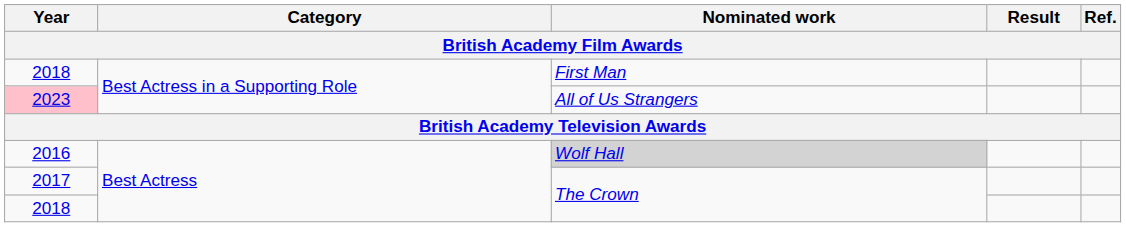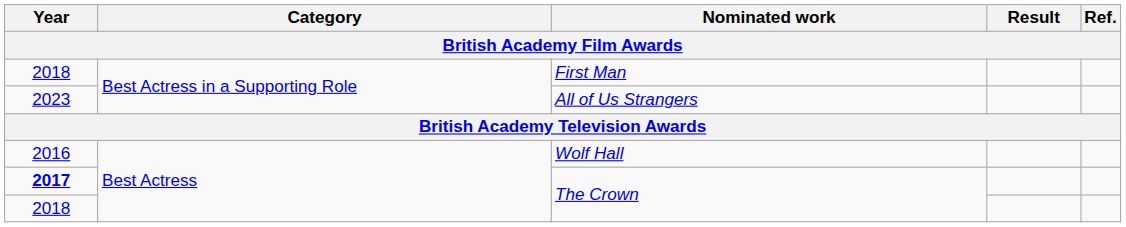2023 | Year: pink background -> no background
2016 | Nominated work: lightgrey background -> no background
2017 | Year: normal -> bold
